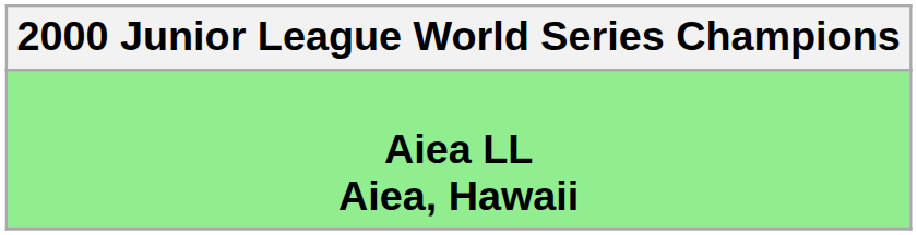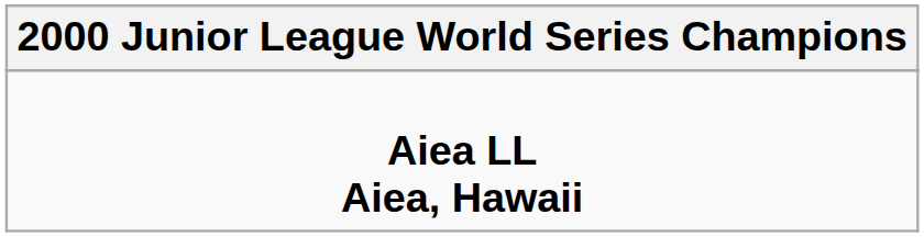row 2 | column 1: lightgreen background -> no background
